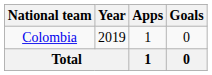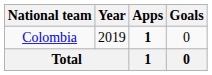Colombia | Apps: normal -> bold
